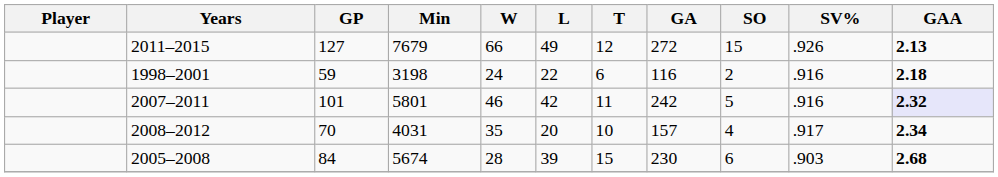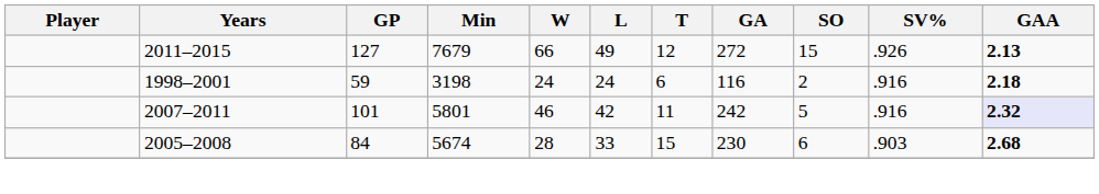1998–2001 | L: 22 -> 24
- row: 2008–2012 | 70 | 4031 | 35 | 20 | 10 | 157 | 4 | .917 | 2.34
2005–2008 | L: 39 -> 33
